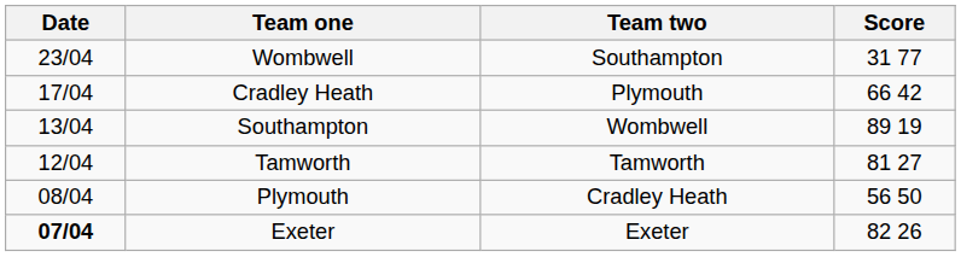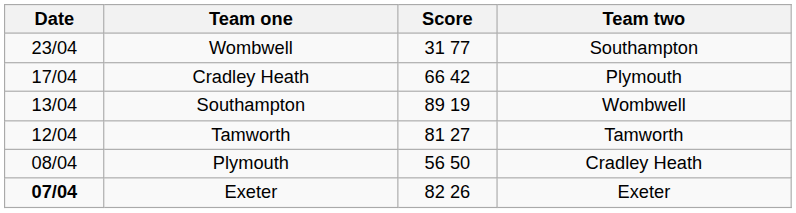columns swapped: Score <-> Team two
